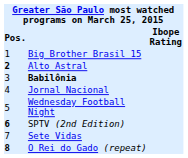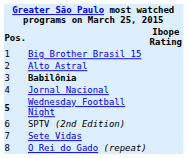Alto Astral | column 1: bold -> normal
Wednesday Football Night | column 1: normal -> bold
SPTV (2nd Edition) | column 1: bold -> normal
O Rei do Gado (repeat) | column 1: bold -> normal
